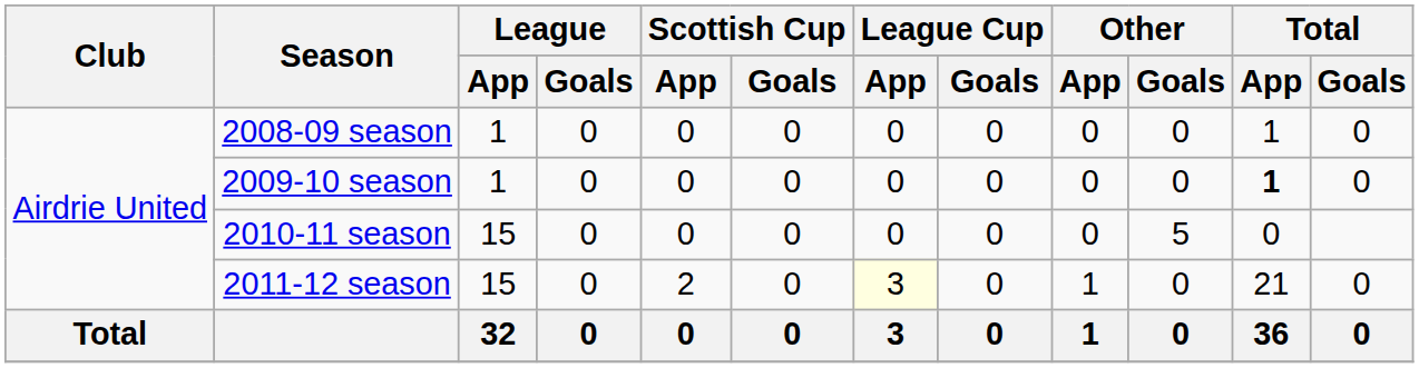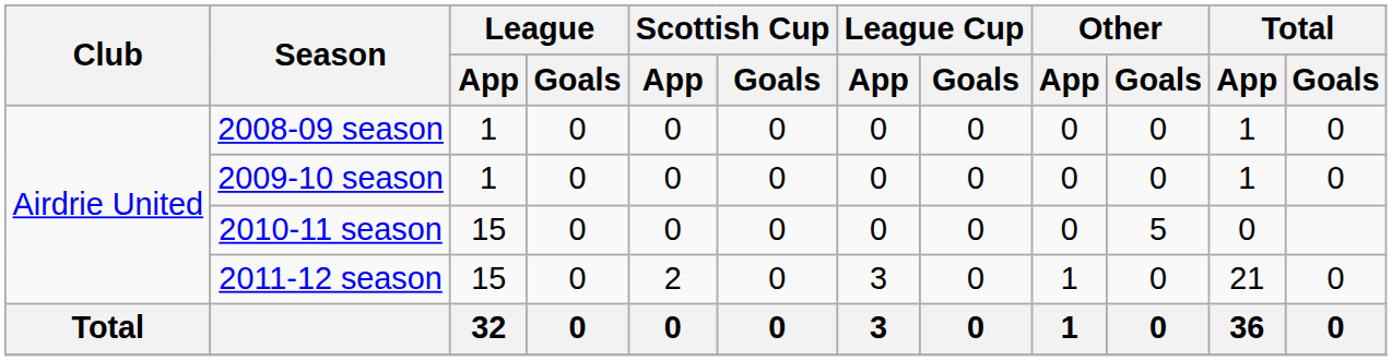2009-10 season | Total / App: bold -> normal
2011-12 season | League Cup / App: lightyellow background -> no background
